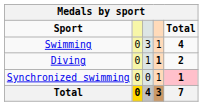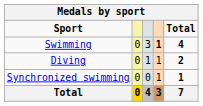Swimming | column 4: normal -> bold
Diving | column 4: bold -> normal
Synchronized swimming | Total: pink background -> no background
